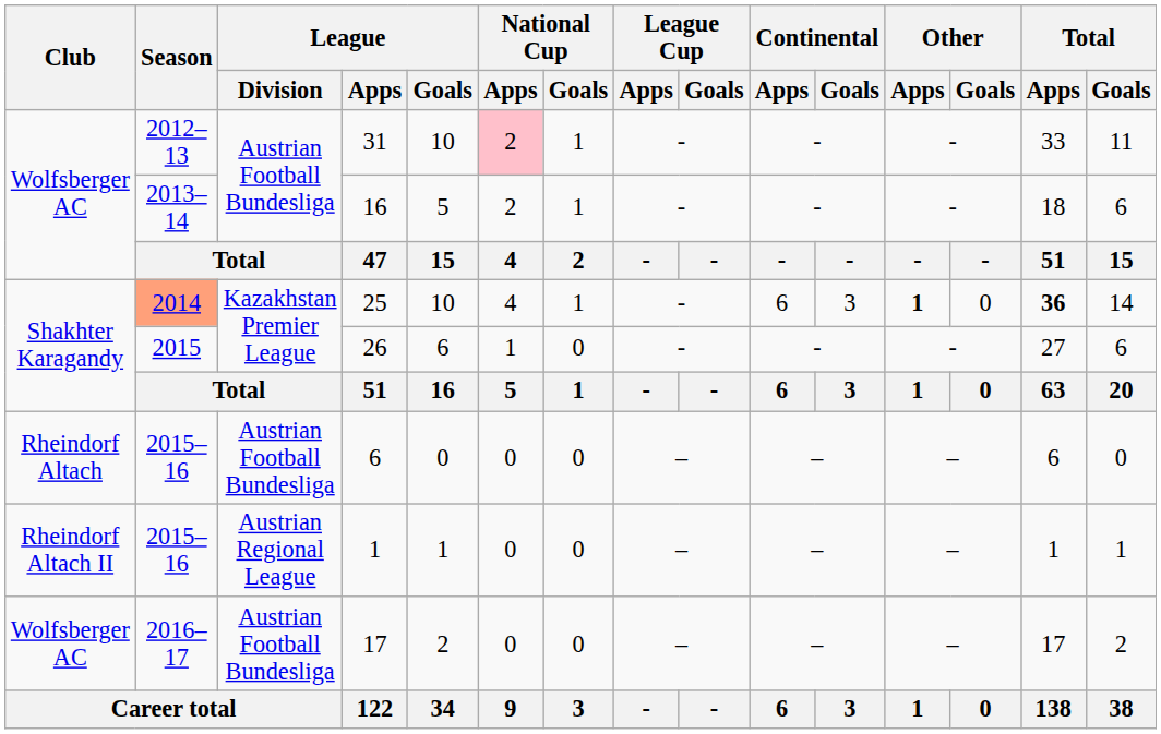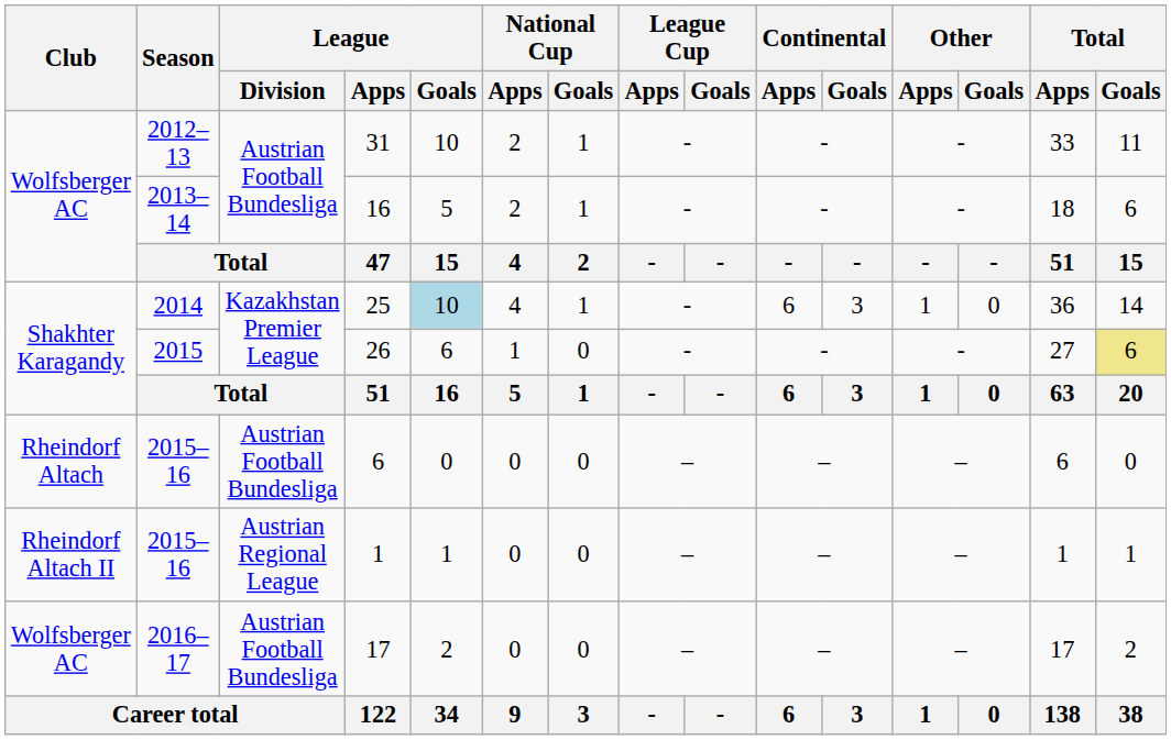31 | National Cup / Apps: pink background -> no background
25 | Season: lightsalmon background -> no background
25 | League / Goals: no background -> lightblue background
25 | Other / Apps: bold -> normal
25 | Total / Apps: bold -> normal
26 | Total / Goals: no background -> khaki background
